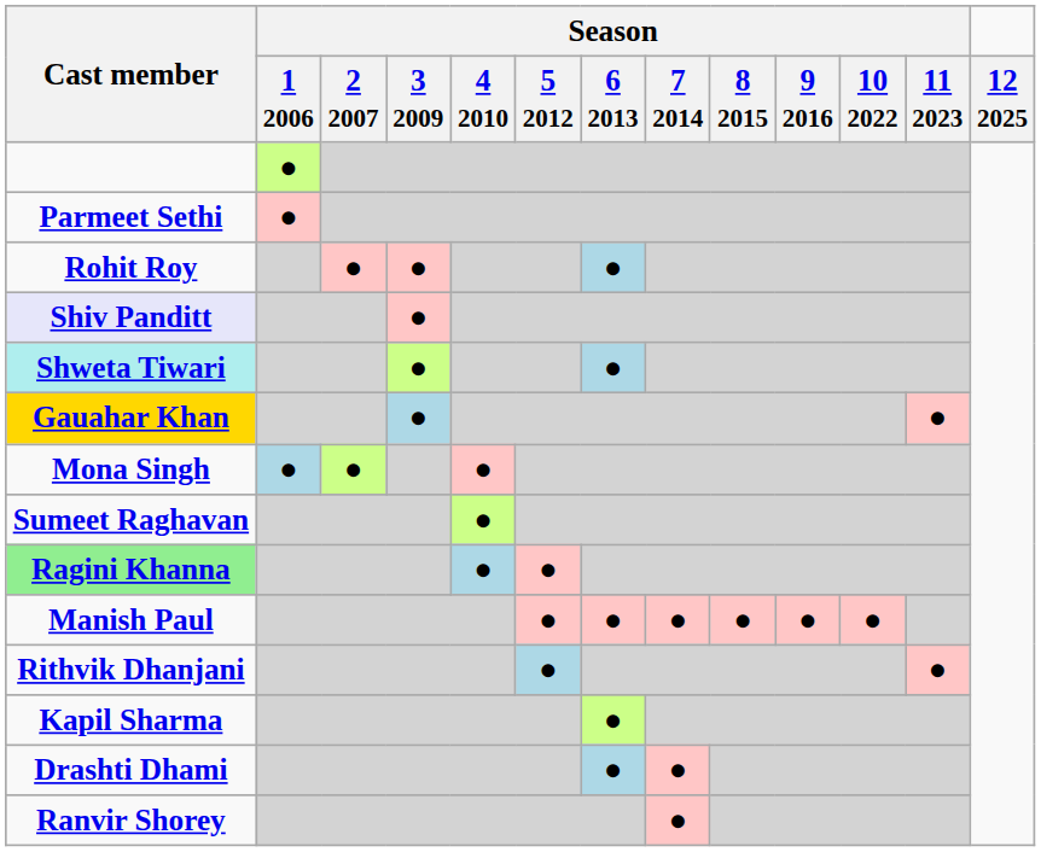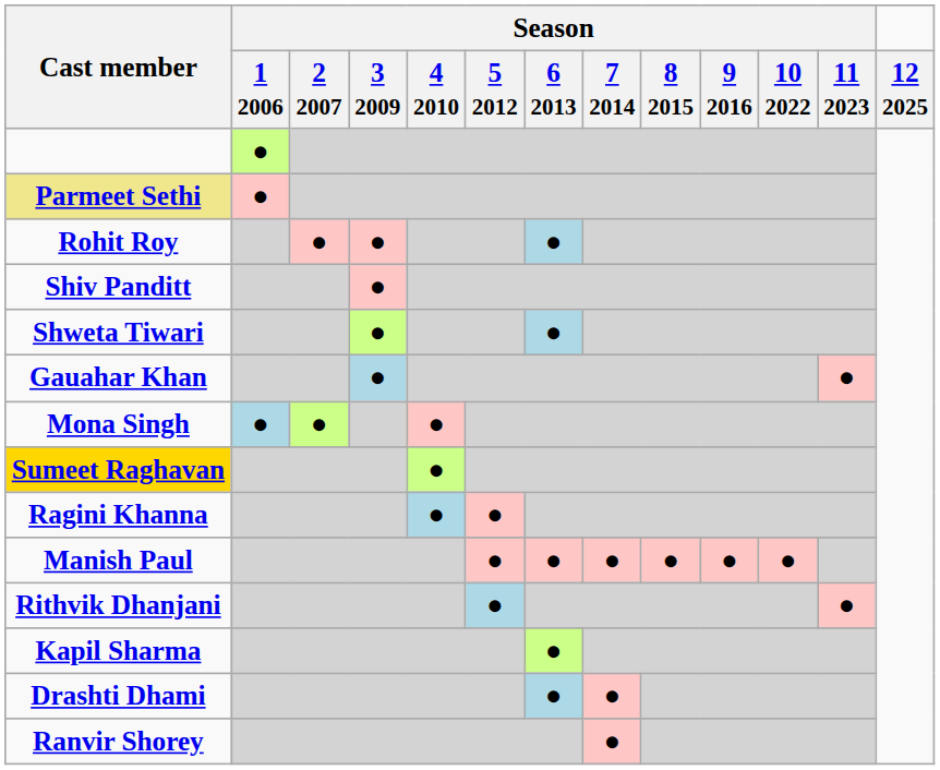Parmeet Sethi | Cast member: no background -> khaki background
Shiv Panditt | Cast member: lavender background -> no background
Shweta Tiwari | Cast member: paleturquoise background -> no background
Gauahar Khan | Cast member: gold background -> no background
Sumeet Raghavan | Cast member: no background -> gold background
Ragini Khanna | Cast member: lightgreen background -> no background
